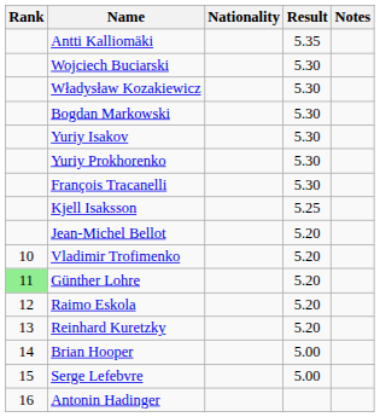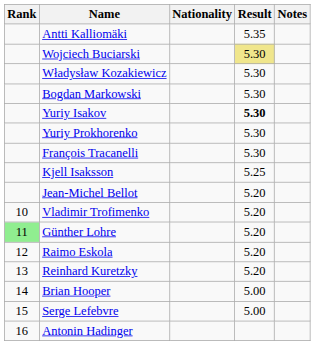Wojciech Buciarski | Result: no background -> khaki background
Yuriy Isakov | Result: normal -> bold
